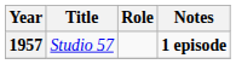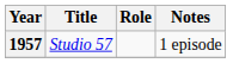1957 | Notes: bold -> normal
